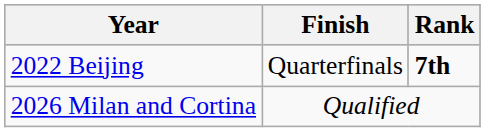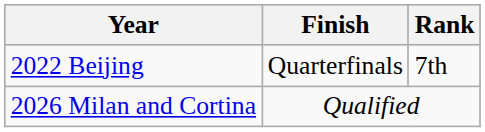2022 Beijing | Rank: bold -> normal
